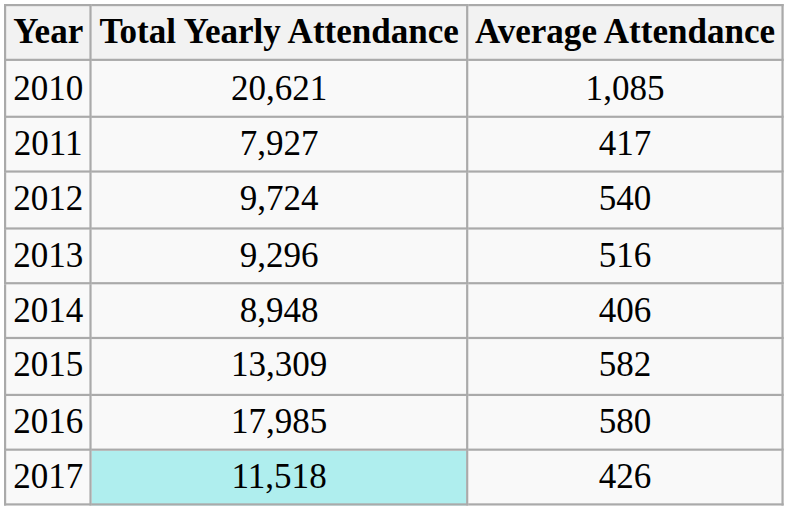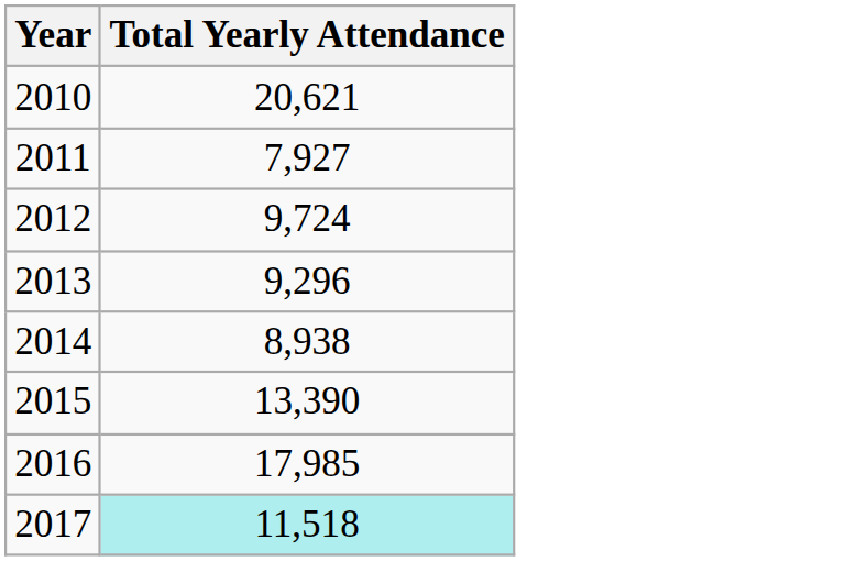- column: Average Attendance | 1,085 | 417 | 540 | 516 | 406 | 582 | 580 | 426
2014 | Total Yearly Attendance: 8,948 -> 8,938
2015 | Total Yearly Attendance: 13,309 -> 13,390
